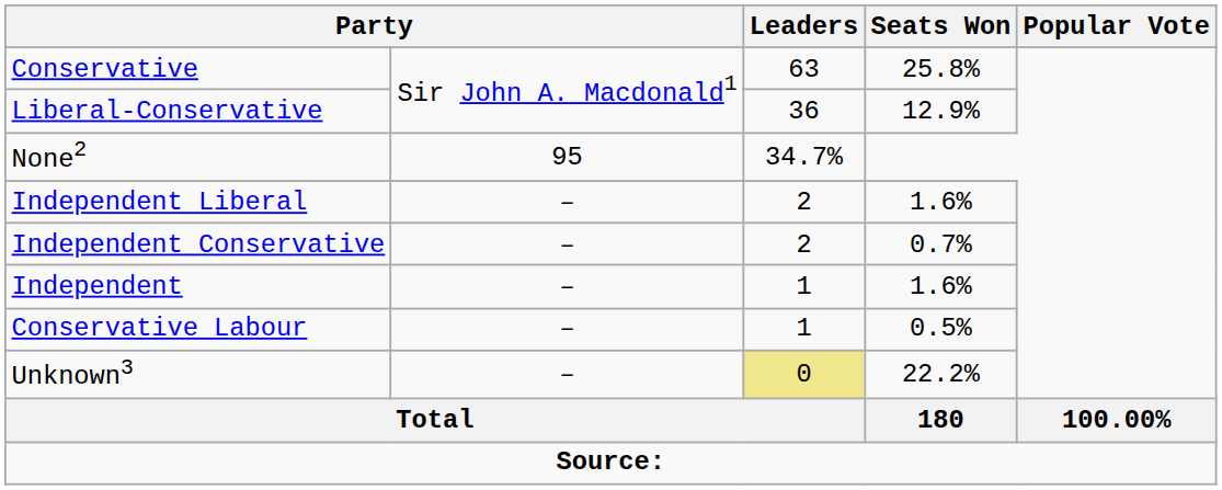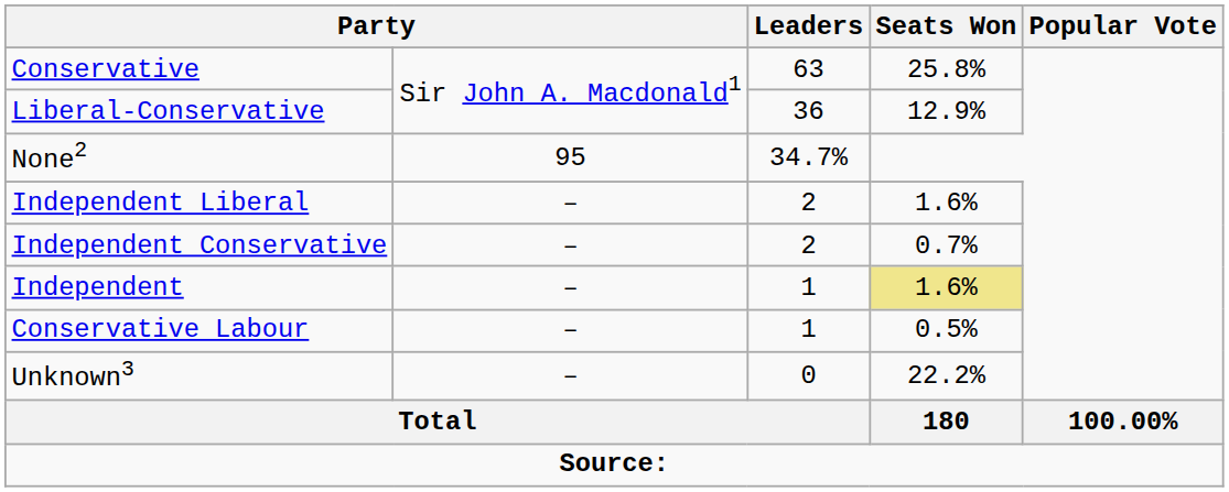Independent | Seats Won: no background -> khaki background
Unknown3 | Leaders: khaki background -> no background
